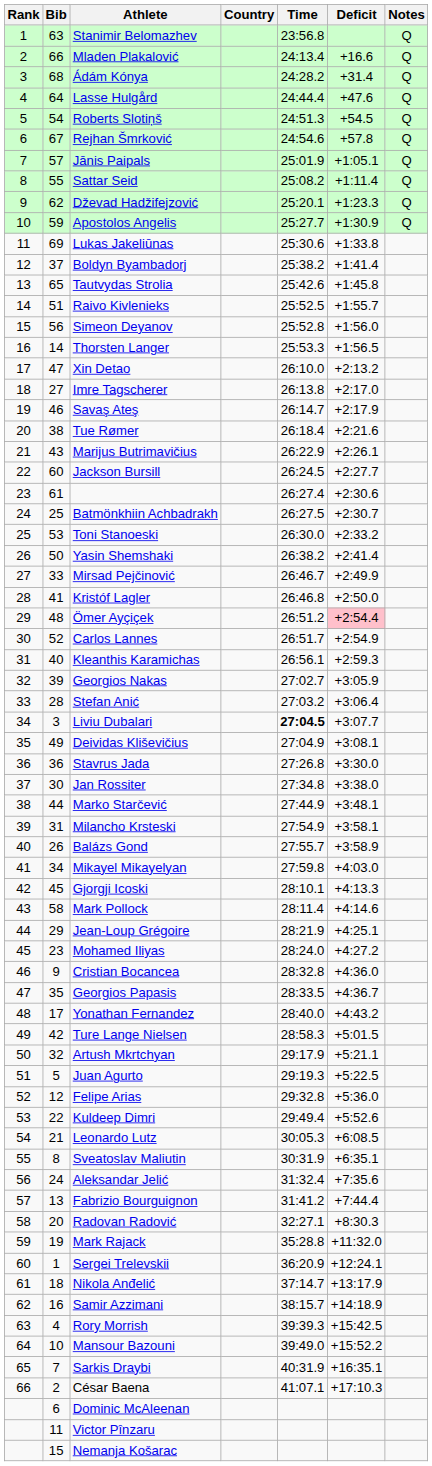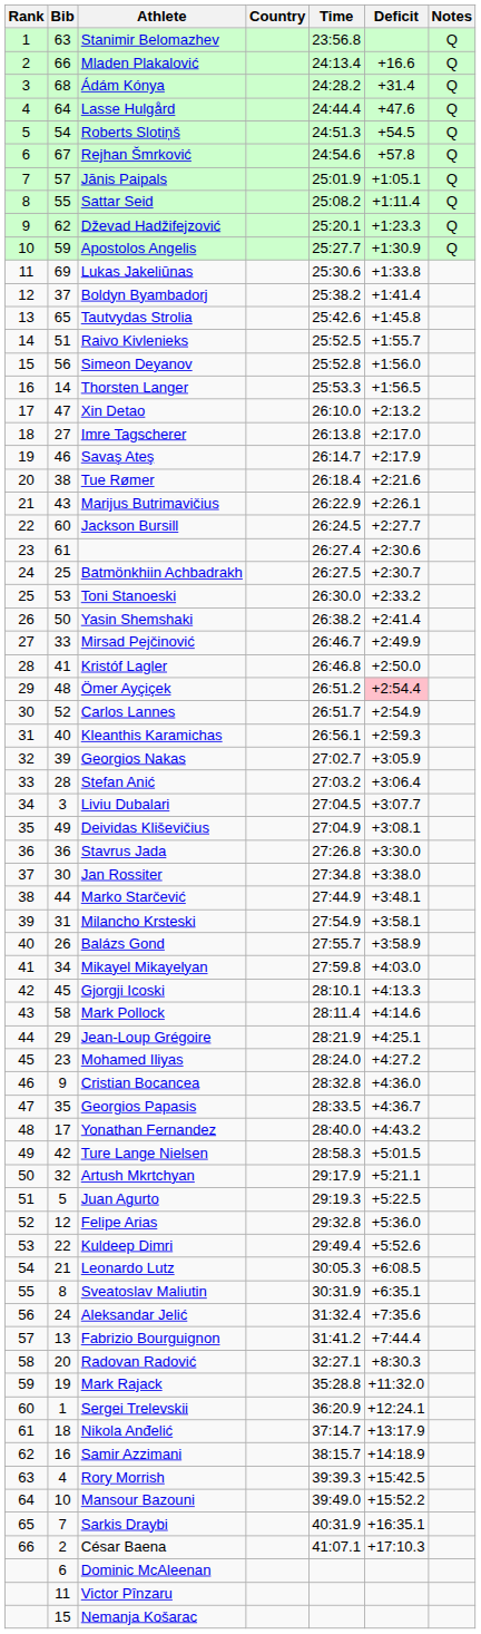Liviu Dubalari | Time: bold -> normal
